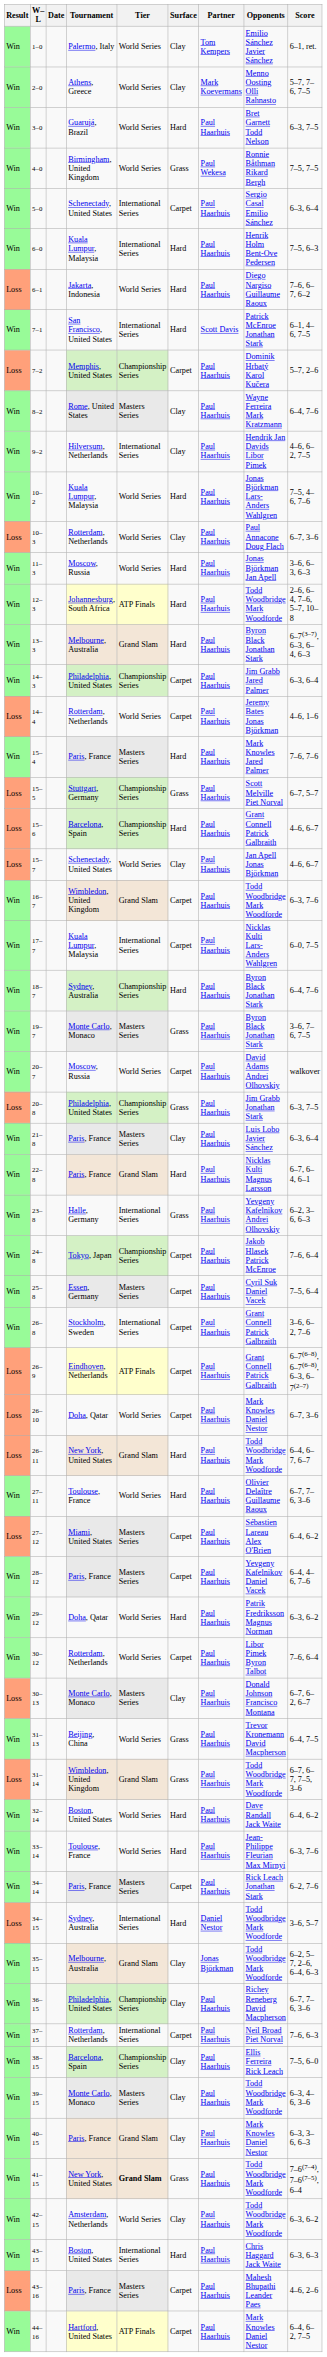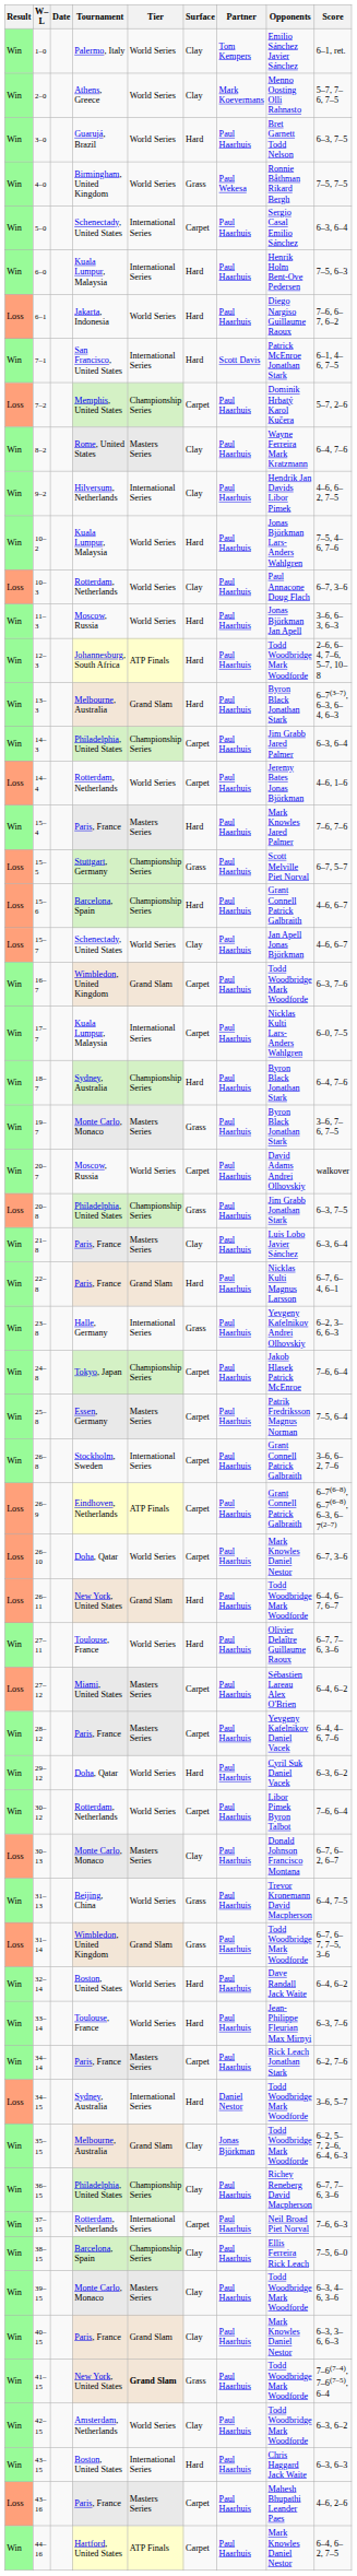25–8 | Opponents: Cyril Suk Daniel Vacek -> Patrik Fredriksson Magnus Norman
29–12 | Opponents: Patrik Fredriksson Magnus Norman -> Cyril Suk Daniel Vacek
